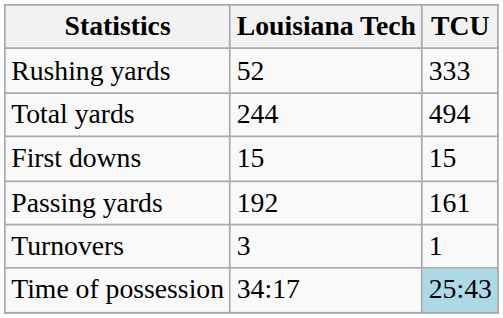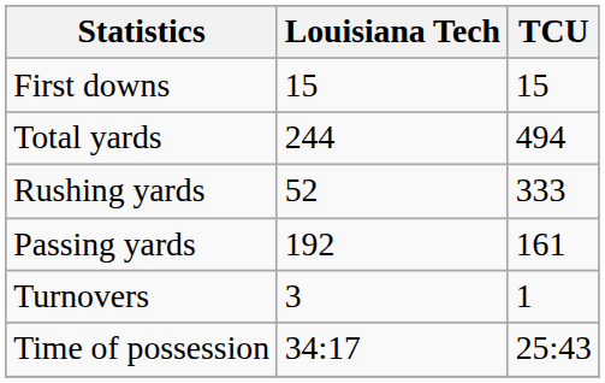rows swapped: First downs <-> Rushing yards
Time of possession | TCU: lightblue background -> no background
